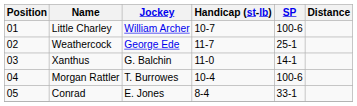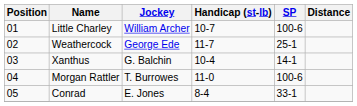Xanthus | Handicap (st-lb): 11-0 -> 10-4
Morgan Rattler | Handicap (st-lb): 10-4 -> 11-0
